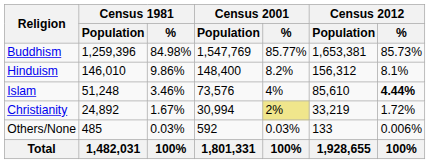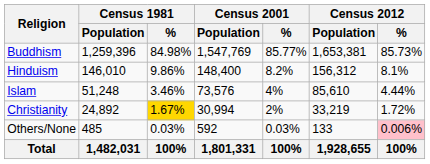Islam | Census 2012 / %: bold -> normal
Christianity | Census 1981 / %: no background -> gold background
Christianity | Census 2001 / %: khaki background -> no background
Others/None | Census 2012 / %: no background -> pink background
